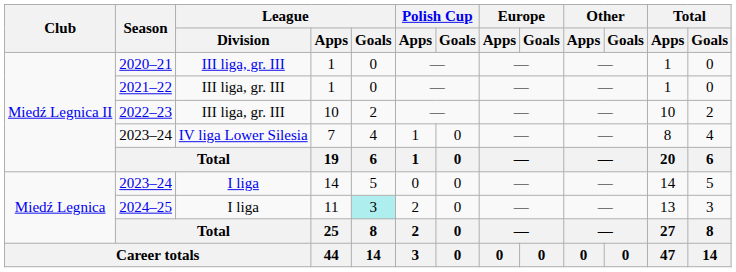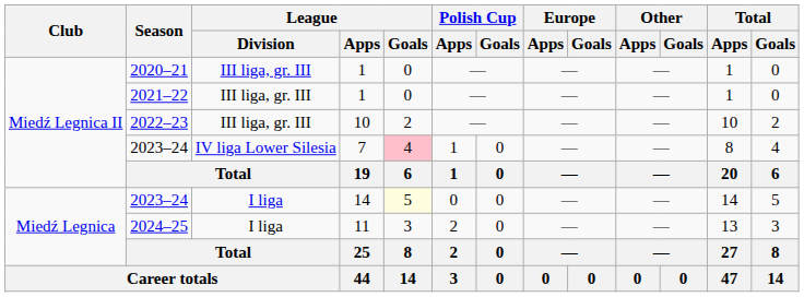2023–24 / 7 | League / Goals: no background -> pink background
2023–24 / 14 | League / Goals: no background -> lightyellow background
2024–25 | League / Goals: paleturquoise background -> no background
